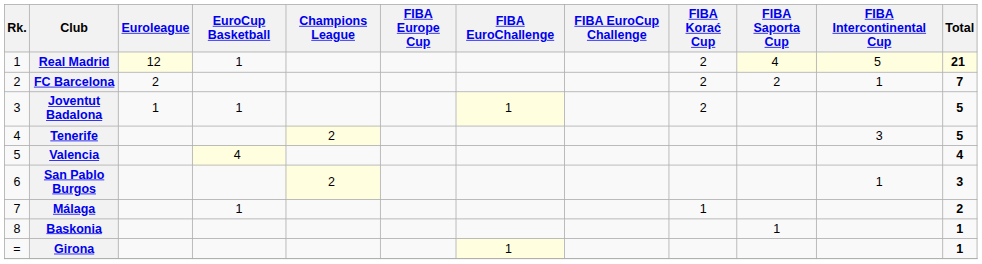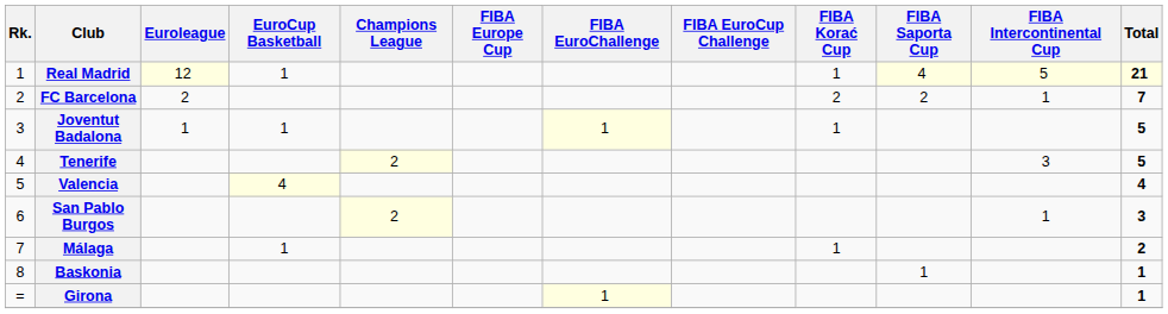Real Madrid | FIBA Korać Cup: 2 -> 1
Joventut Badalona | FIBA Korać Cup: 2 -> 1
